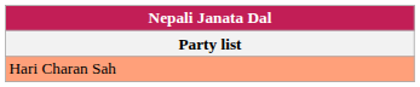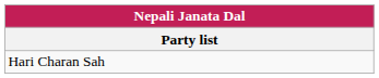row 3 | column 1: lightsalmon background -> no background
